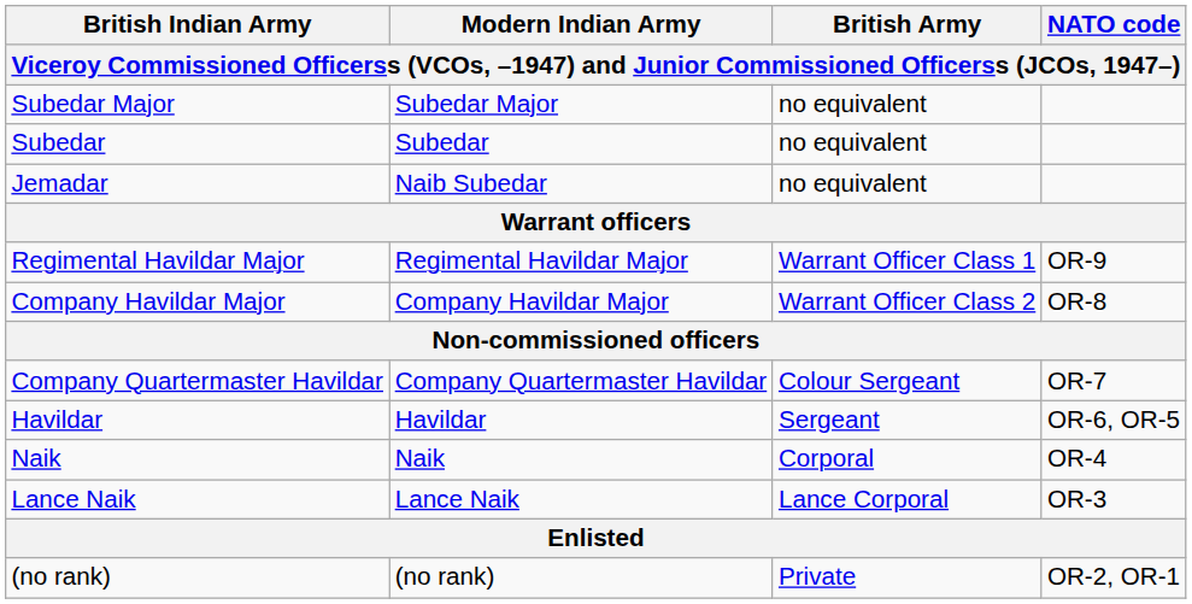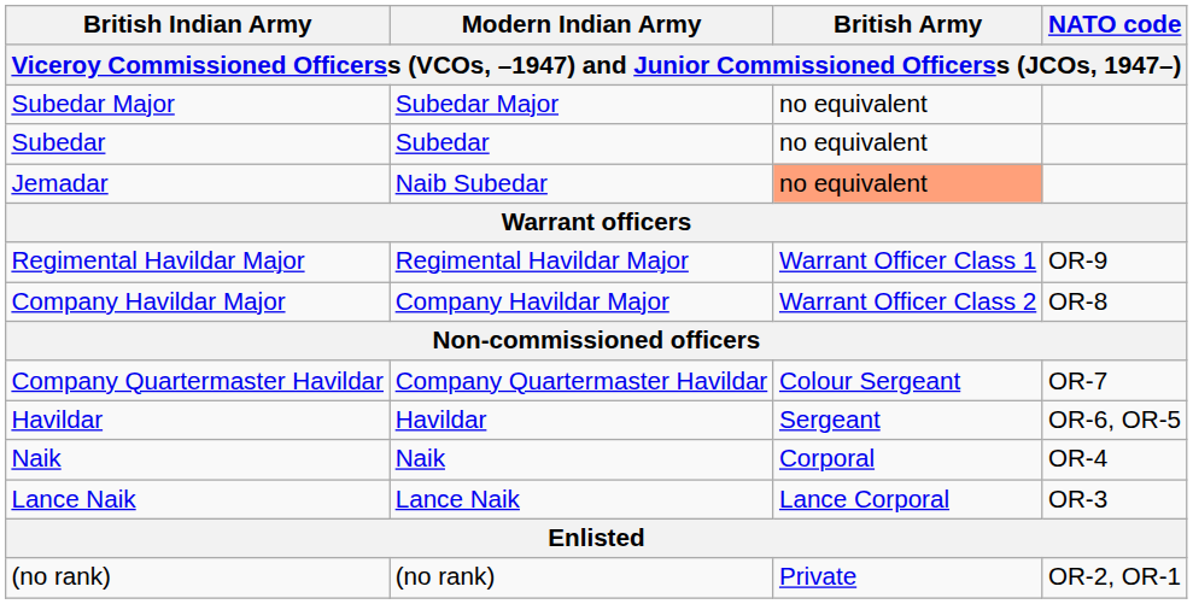Jemadar | British Army: no background -> lightsalmon background
